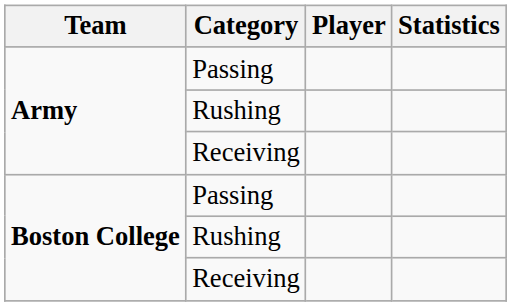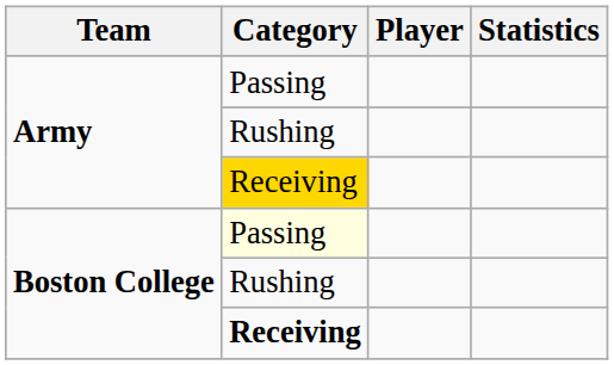Army / Receiving | Category: no background -> gold background
Boston College / Passing | Category: no background -> lightyellow background
Boston College / Receiving | Category: normal -> bold
